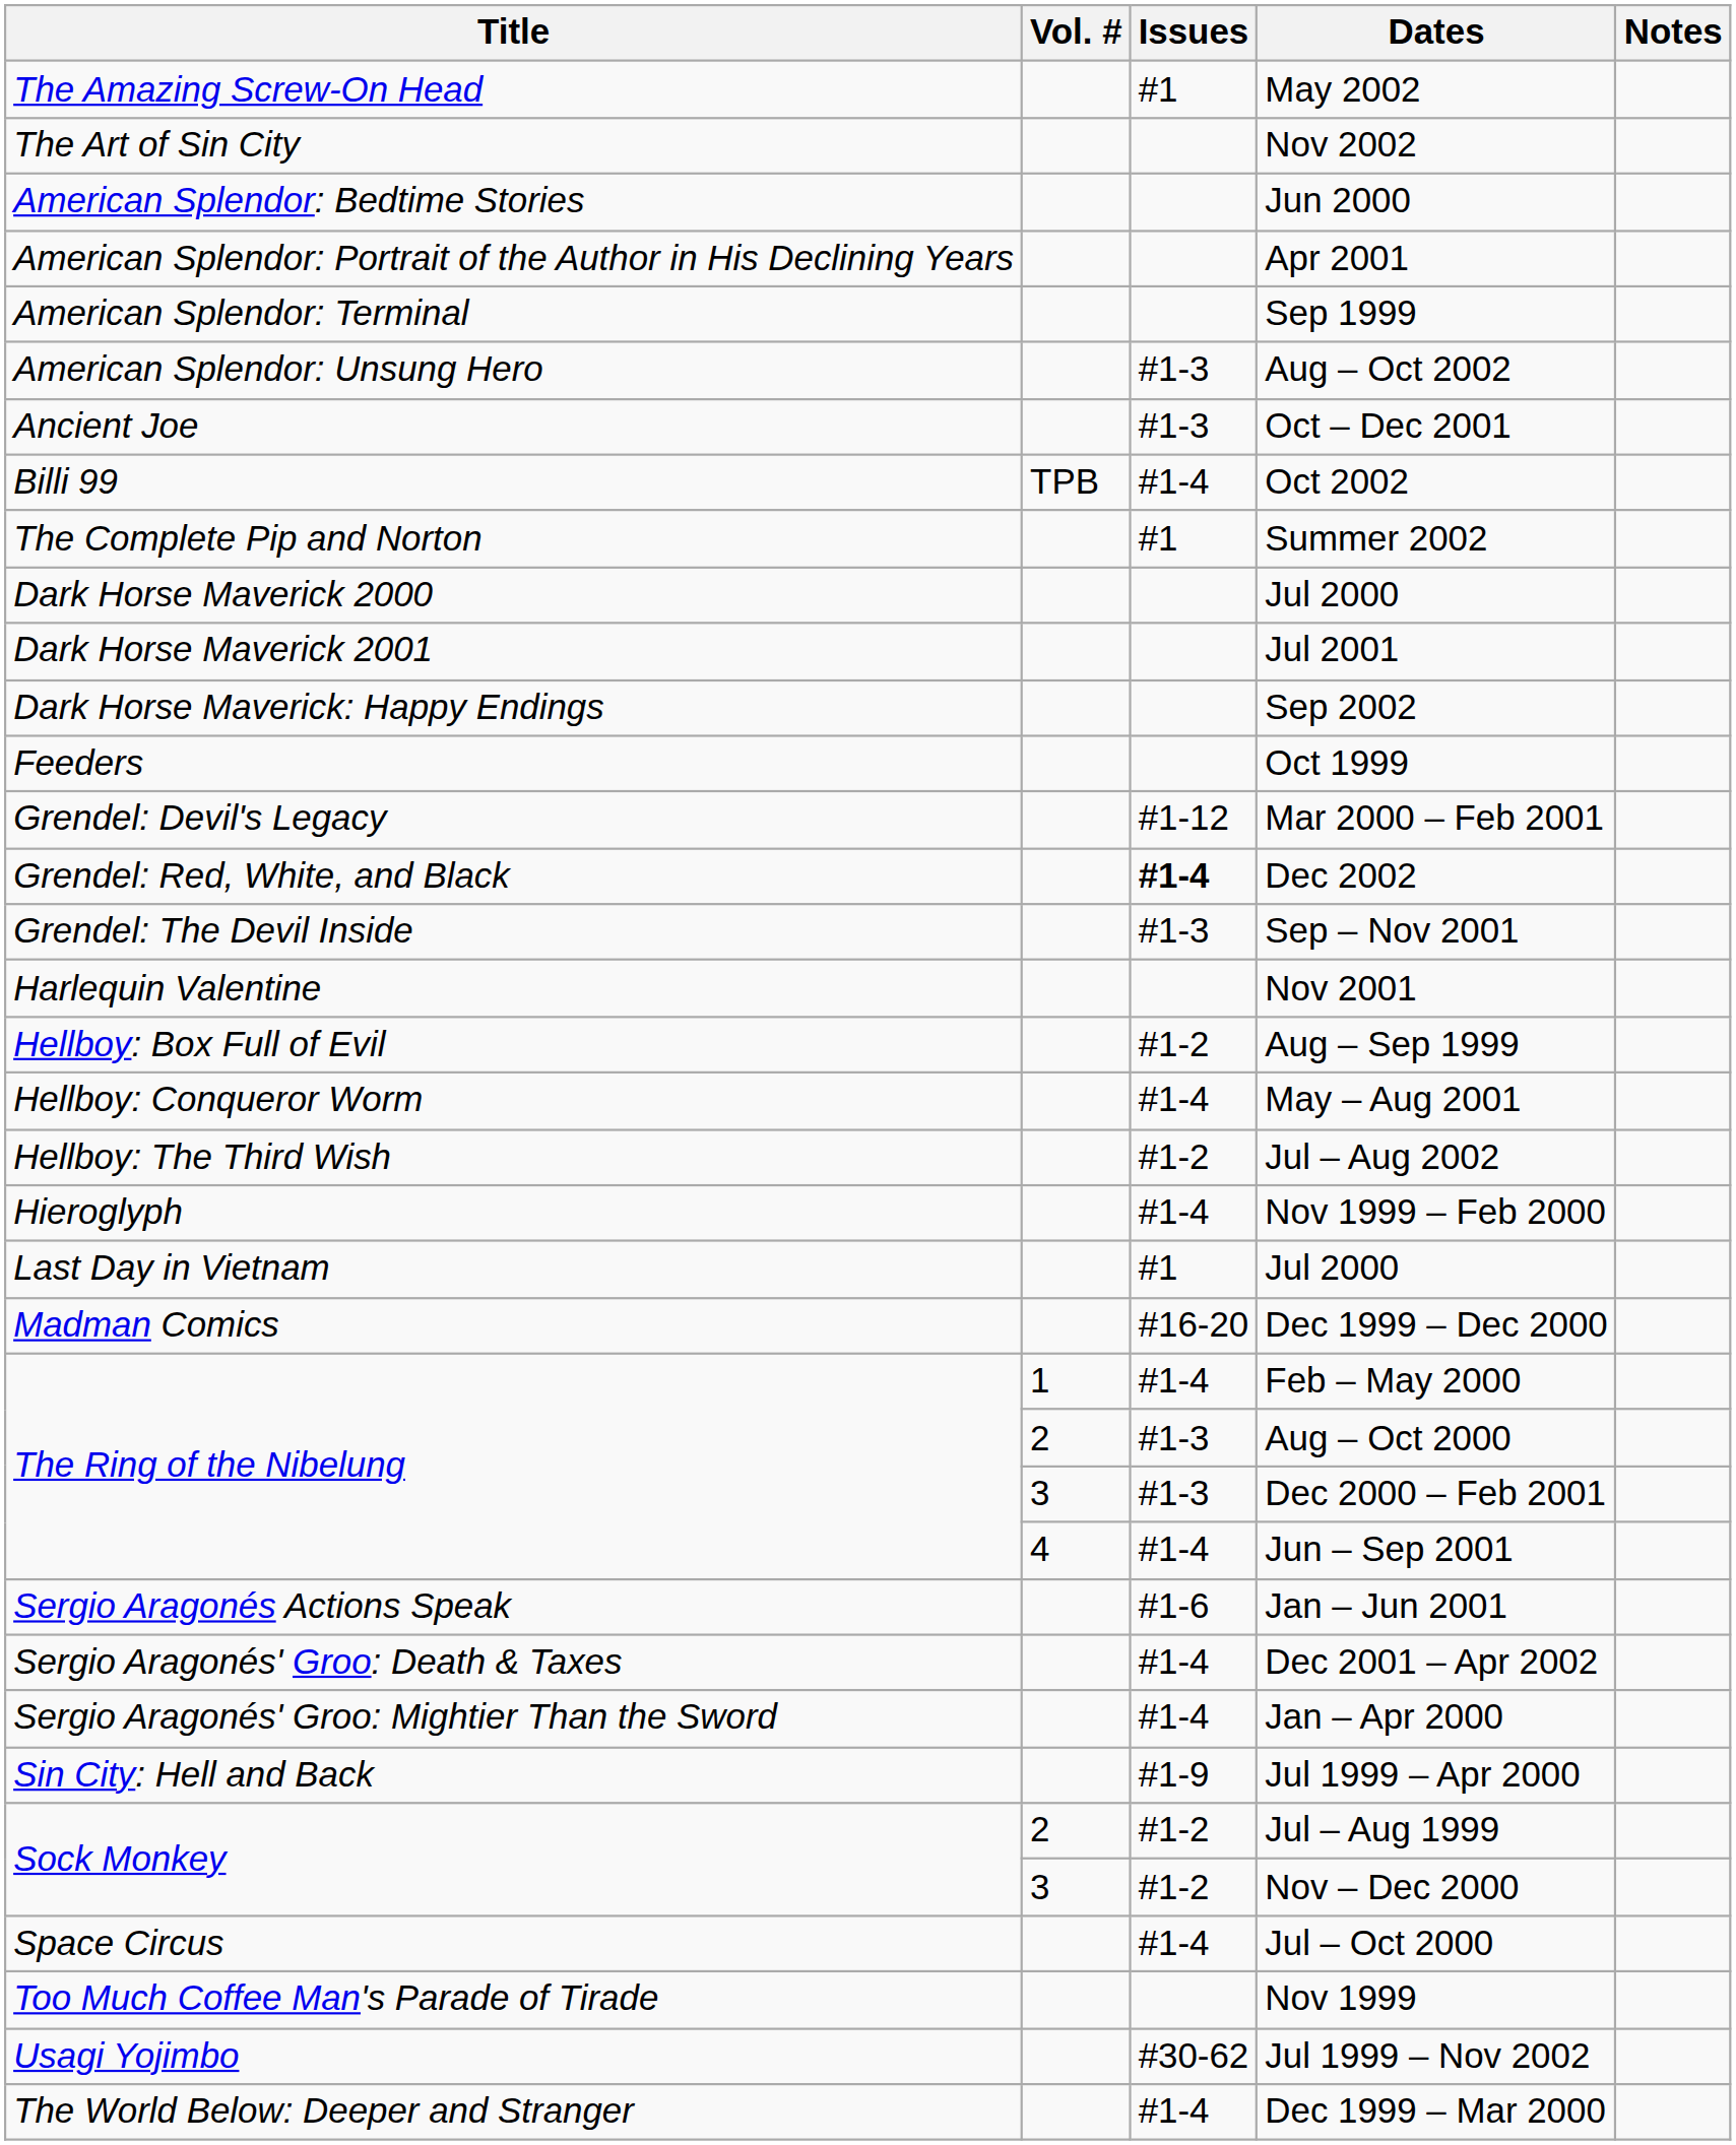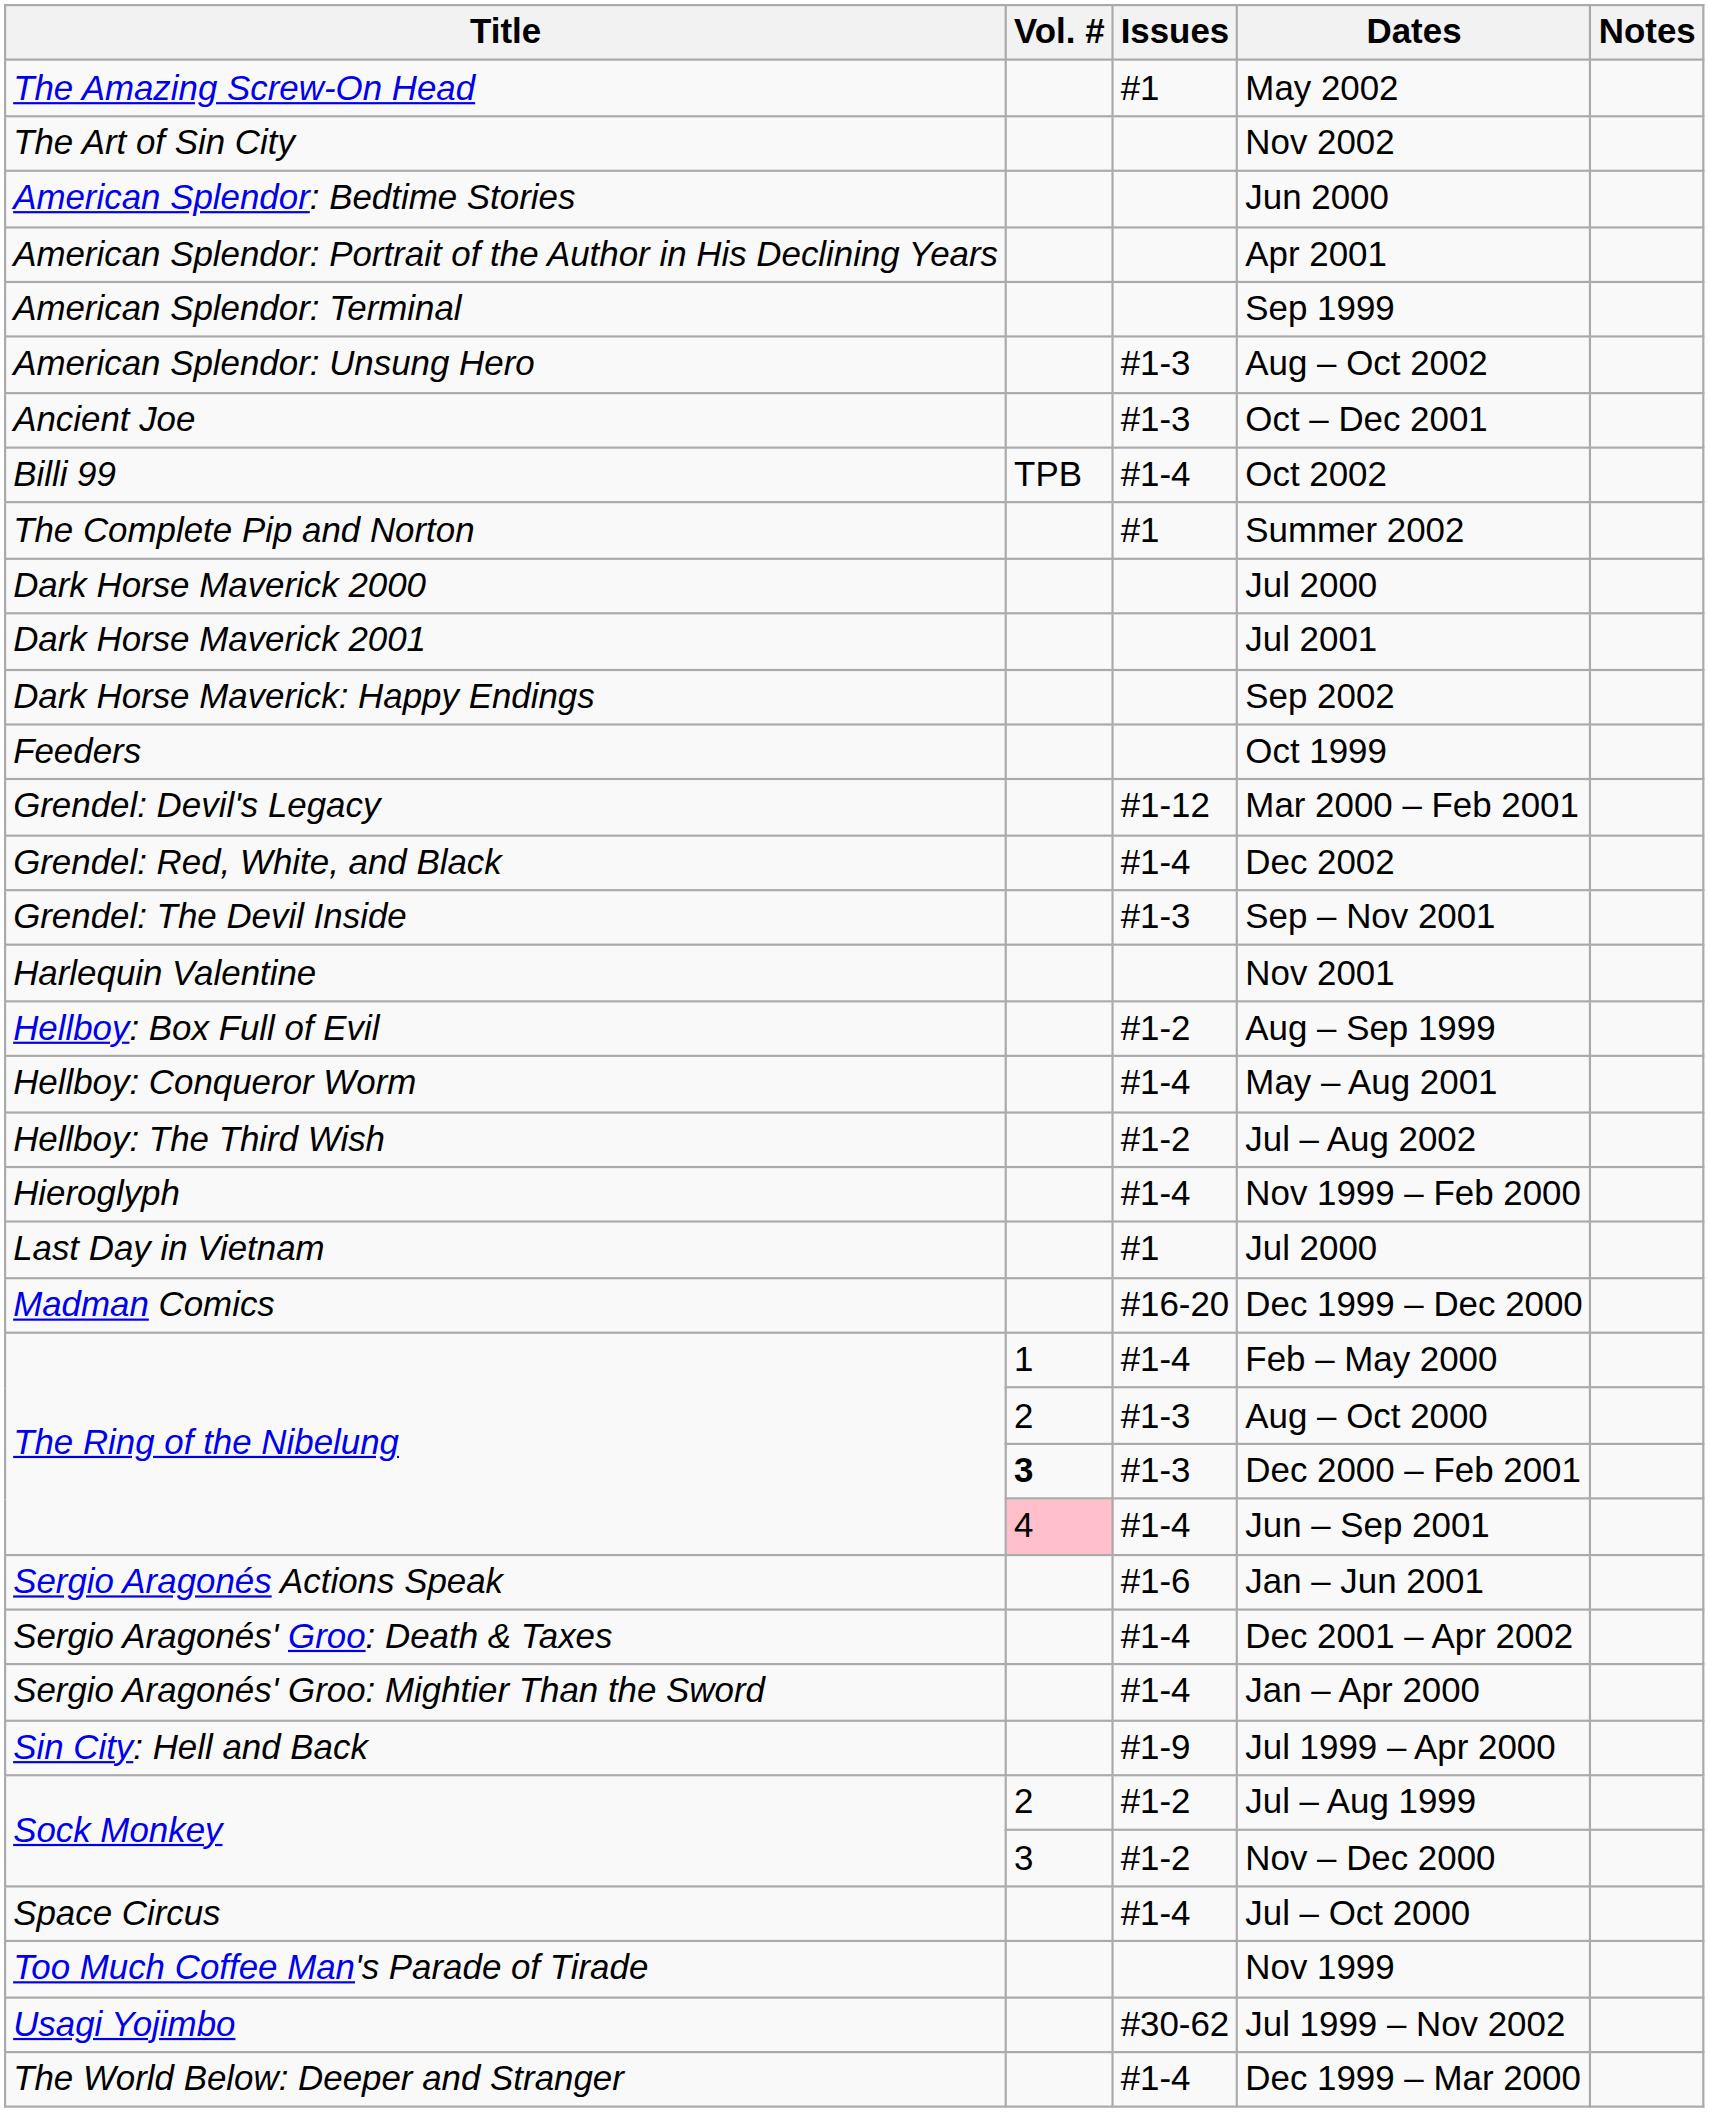Dec 2002 | Issues: bold -> normal
Dec 2000 – Feb 2001 | Vol. #: normal -> bold
Jun – Sep 2001 | Vol. #: no background -> pink background
